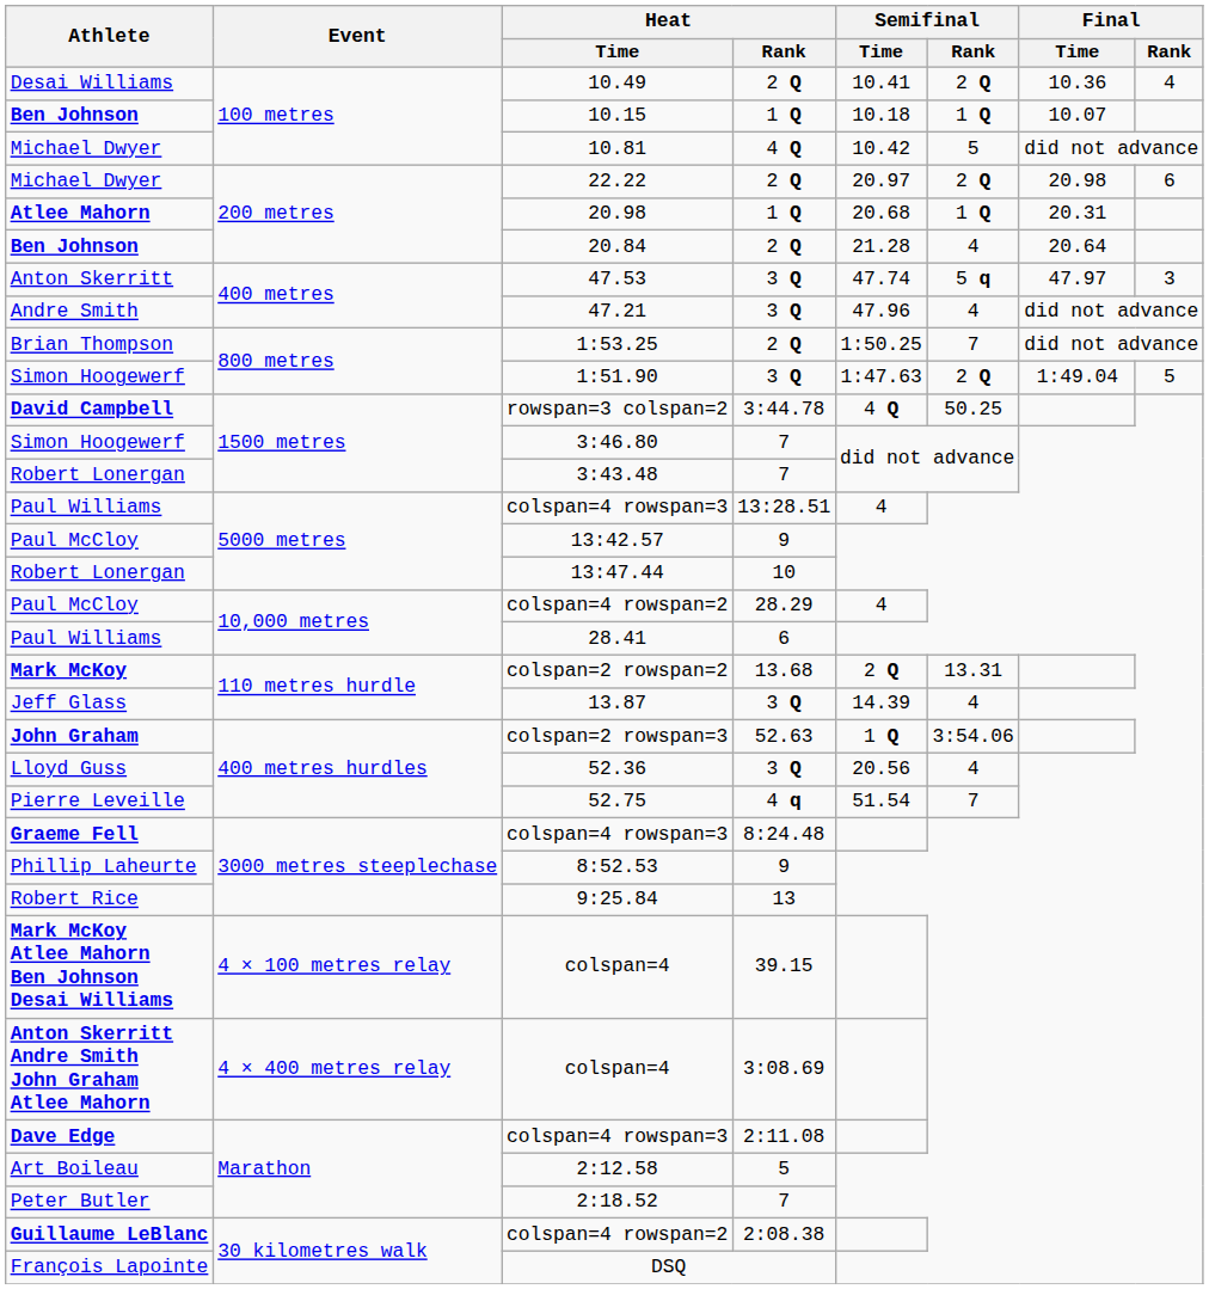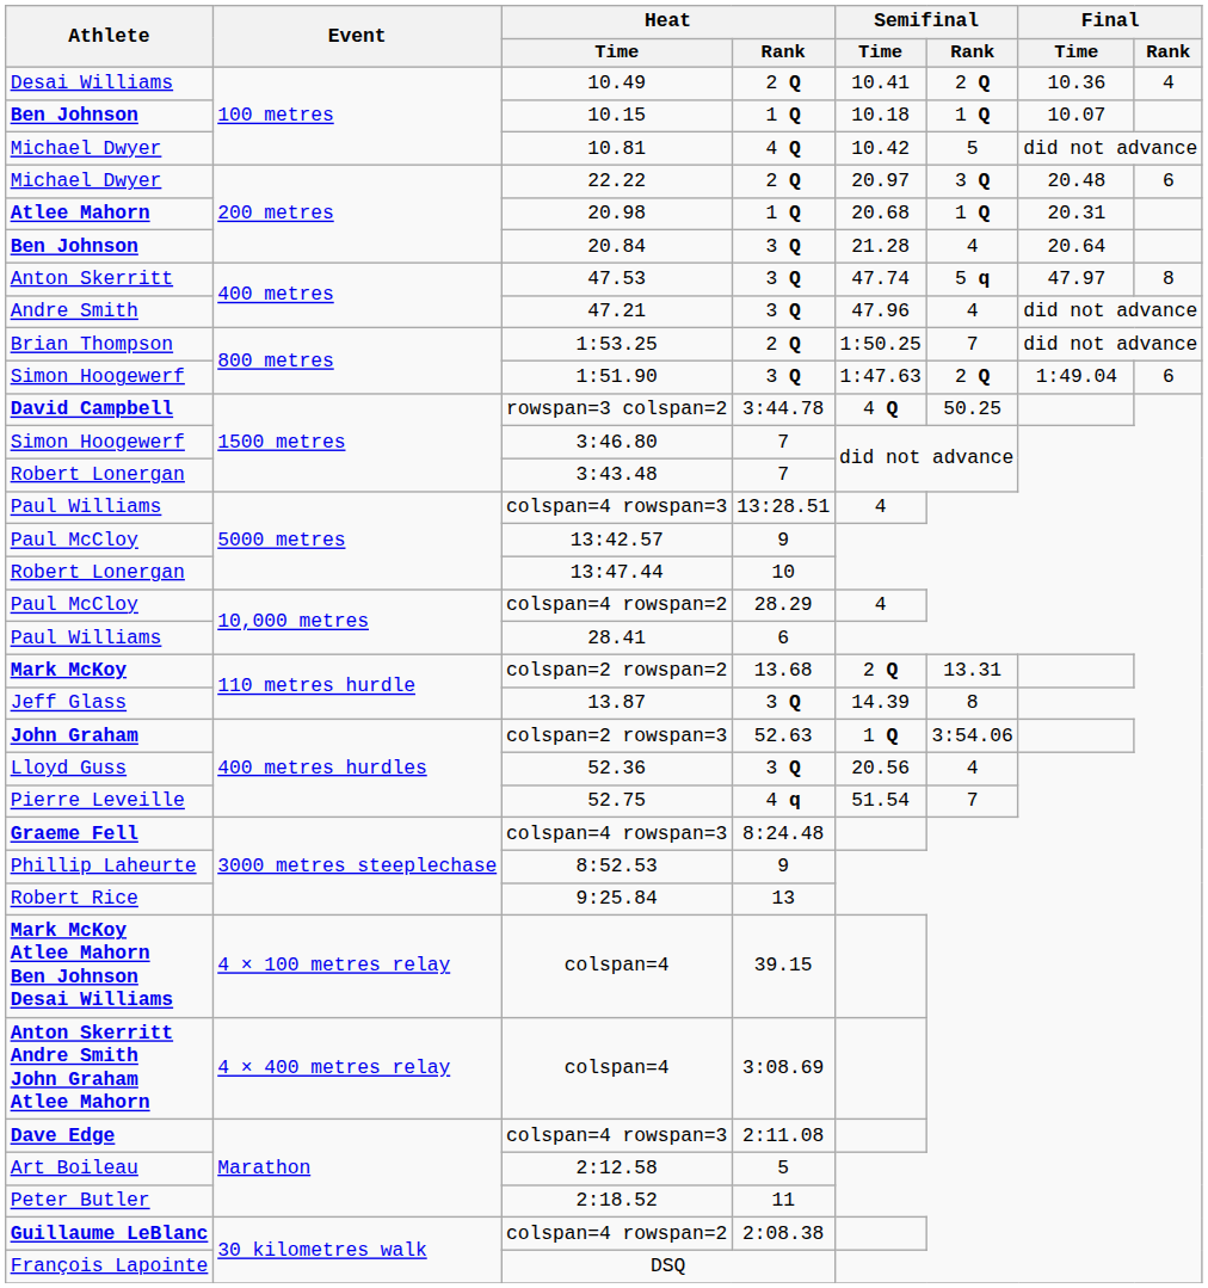22.22 | Semifinal / Rank: 2 Q -> 3 Q
22.22 | Final / Time: 20.98 -> 20.48
20.84 | Heat / Rank: 2 Q -> 3 Q
47.53 | Final / Rank: 3 -> 8
1:51.90 | Final / Rank: 5 -> 6
13.87 | Semifinal / Rank: 4 -> 8
2:18.52 | Heat / Rank: 7 -> 11
